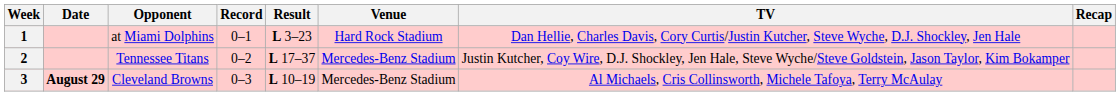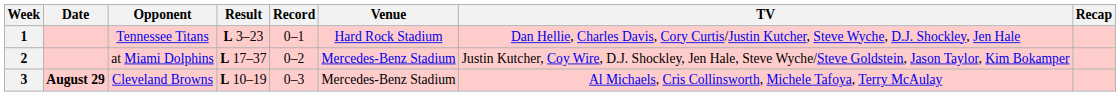columns swapped: Result <-> Record
1 | Opponent: at Miami Dolphins -> Tennessee Titans
2 | Opponent: Tennessee Titans -> at Miami Dolphins
